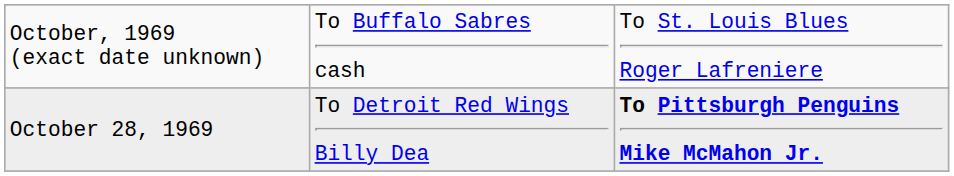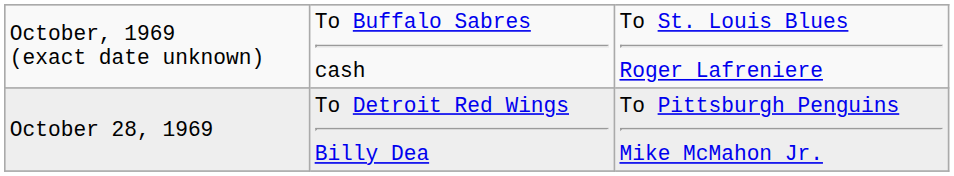October 28, 1969 | column 3: bold -> normal
